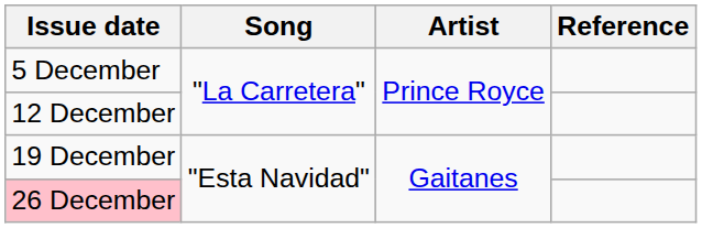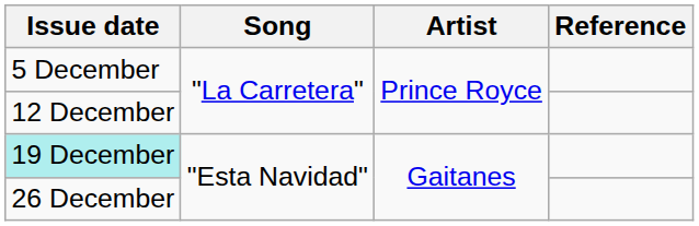19 December | Issue date: no background -> paleturquoise background
26 December | Issue date: pink background -> no background
